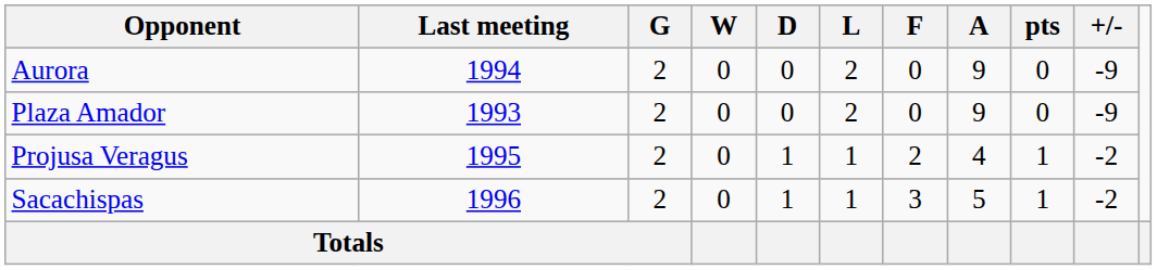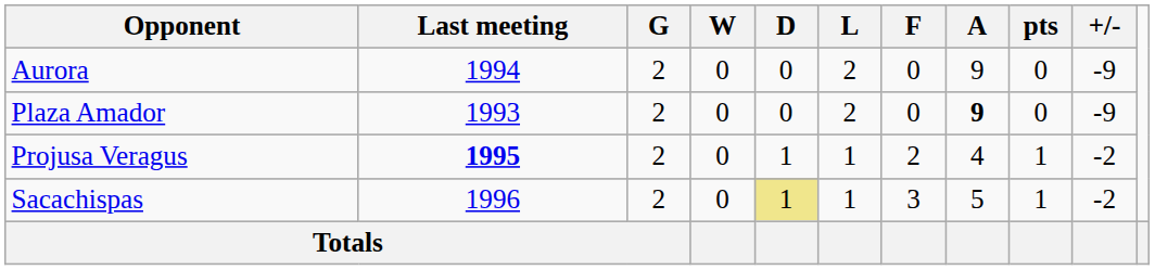Plaza Amador | A: normal -> bold
Projusa Veragus | Last meeting: normal -> bold
Sacachispas | D: no background -> khaki background
